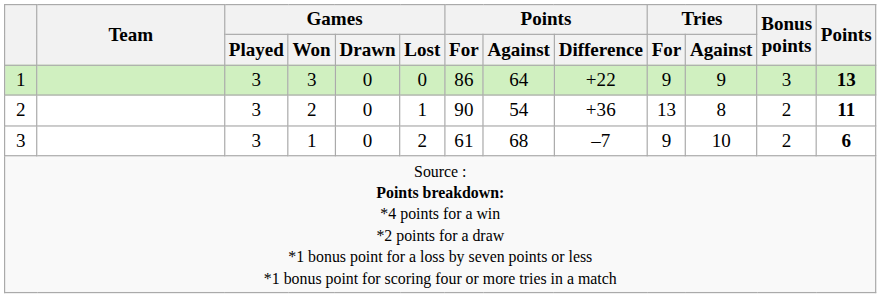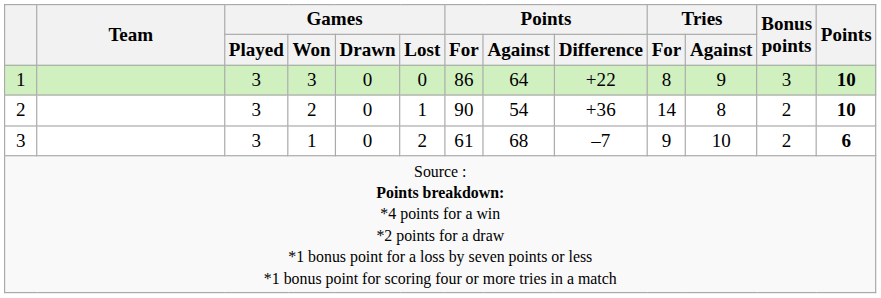row 3 | Tries / For: 9 -> 8
row 3 | Points: 13 -> 10
row 4 | Tries / For: 13 -> 14
row 4 | Points: 11 -> 10
